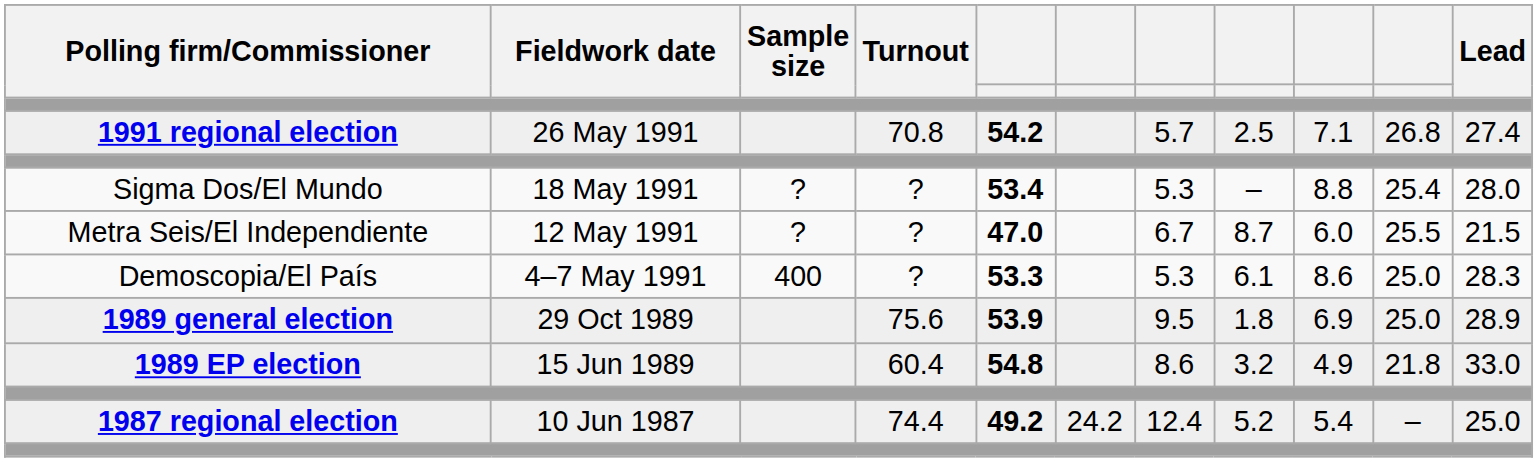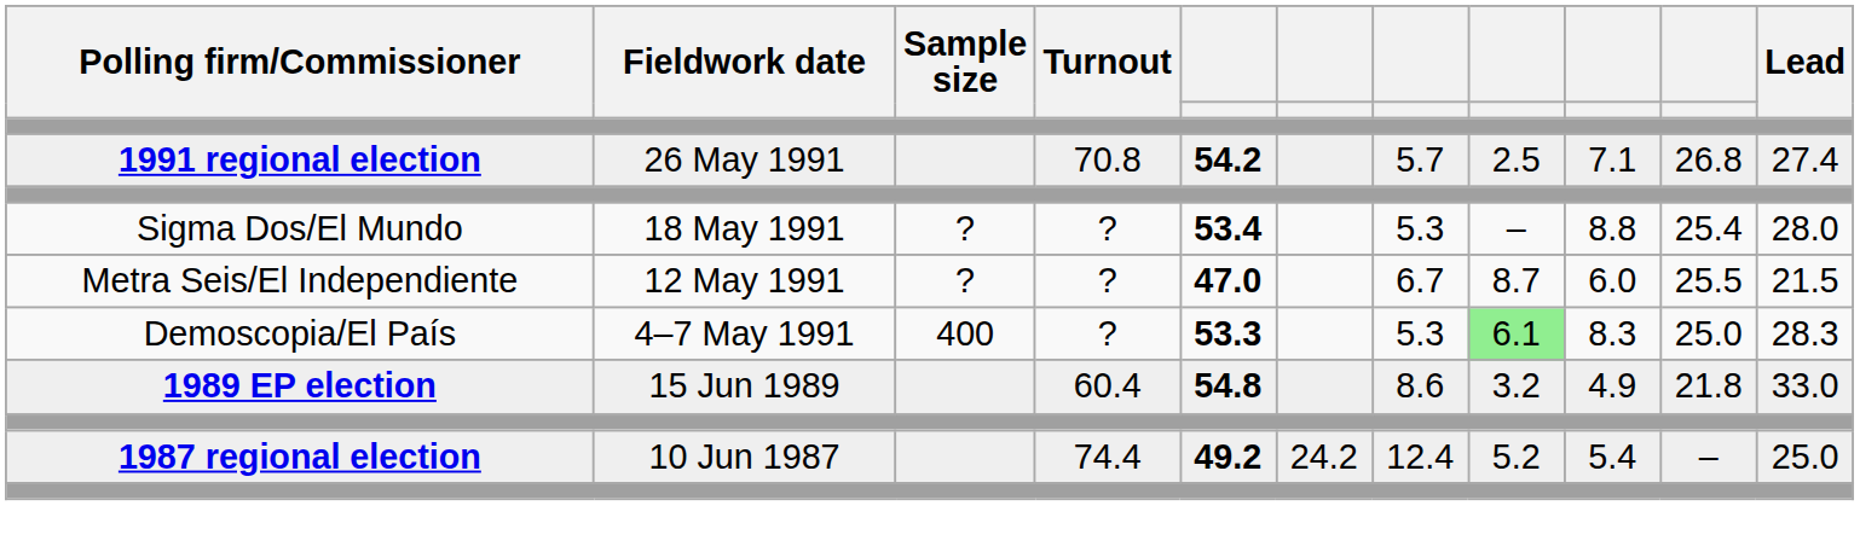Demoscopia/El País | column 8: no background -> lightgreen background
Demoscopia/El País | column 9: 8.6 -> 8.3
- row: 1989 general election | 29 Oct 1989 | 75.6 | 53.9 | 9.5 | 1.8 | 6.9 | 25.0 | 28.9
